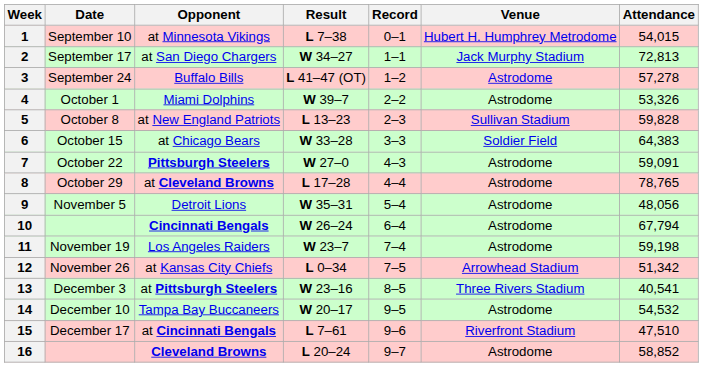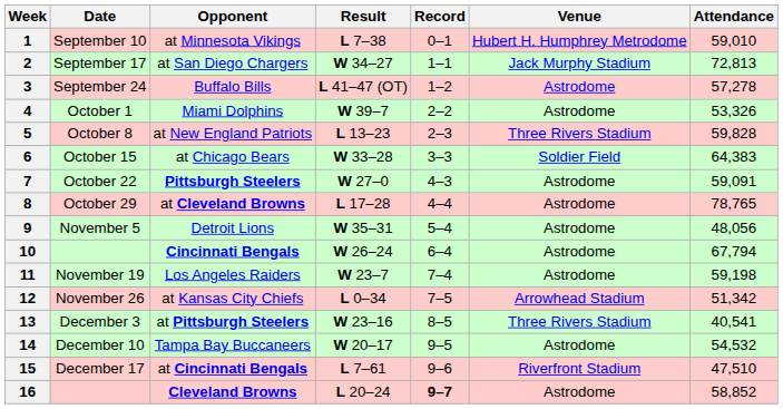1 | Attendance: 54,015 -> 59,010
5 | Venue: Sullivan Stadium -> Three Rivers Stadium
16 | Record: normal -> bold
